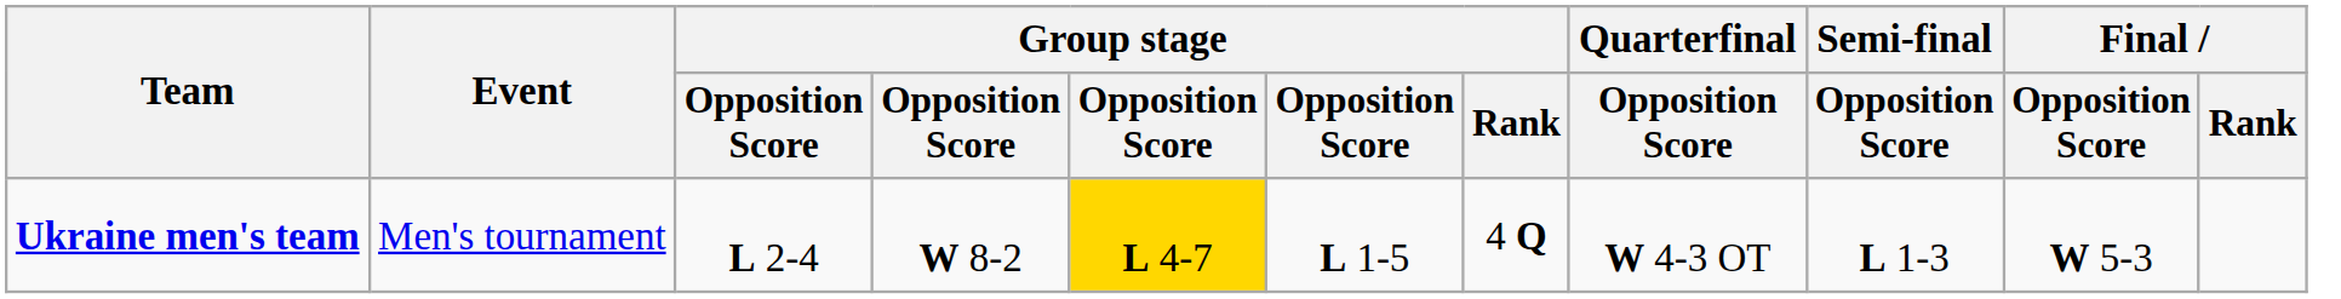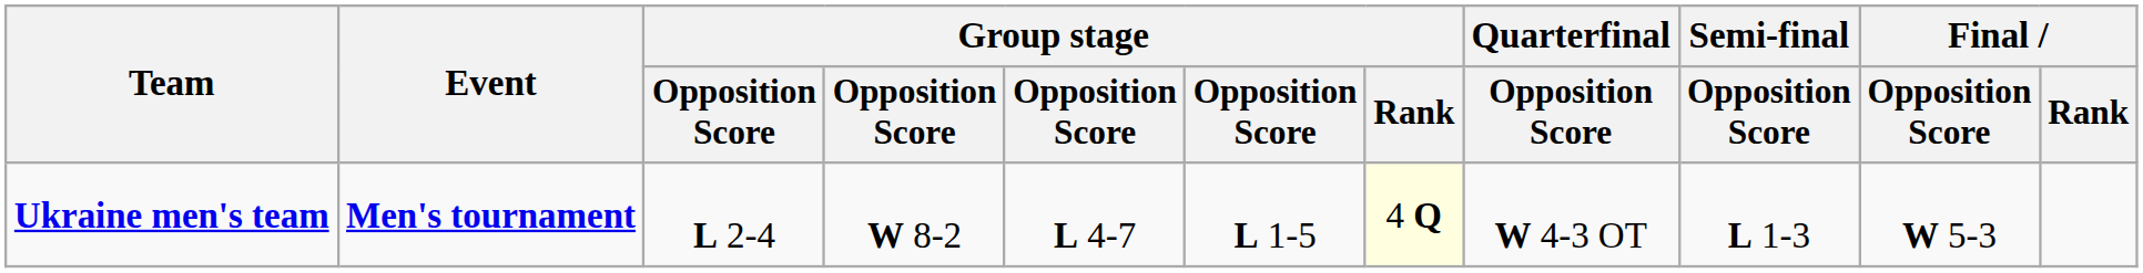Ukraine men's team | Event: normal -> bold
Ukraine men's team | column 5: gold background -> no background
Ukraine men's team | Group stage / Rank: no background -> lightyellow background
